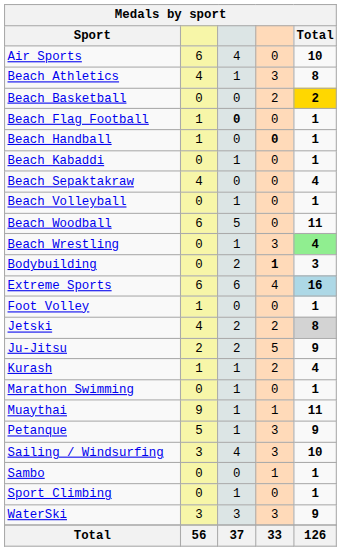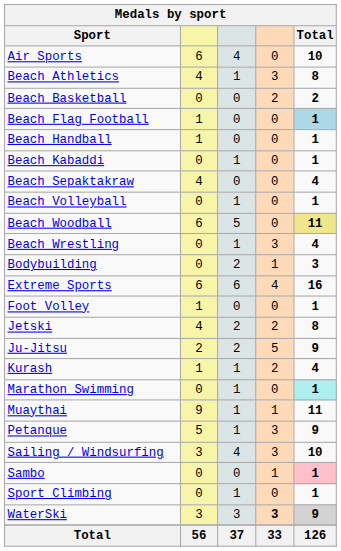Beach Basketball | Total: gold background -> no background
Beach Flag Football | column 3: bold -> normal
Beach Flag Football | Total: no background -> lightblue background
Beach Handball | column 4: bold -> normal
Beach Woodball | Total: no background -> khaki background
Beach Wrestling | Total: lightgreen background -> no background
Bodybuilding | column 4: bold -> normal
Extreme Sports | Total: lightblue background -> no background
Jetski | Total: lightgrey background -> no background
Marathon Swimming | Total: no background -> paleturquoise background
Sambo | Total: no background -> pink background
WaterSki | column 4: normal -> bold
WaterSki | Total: no background -> lightgrey background
